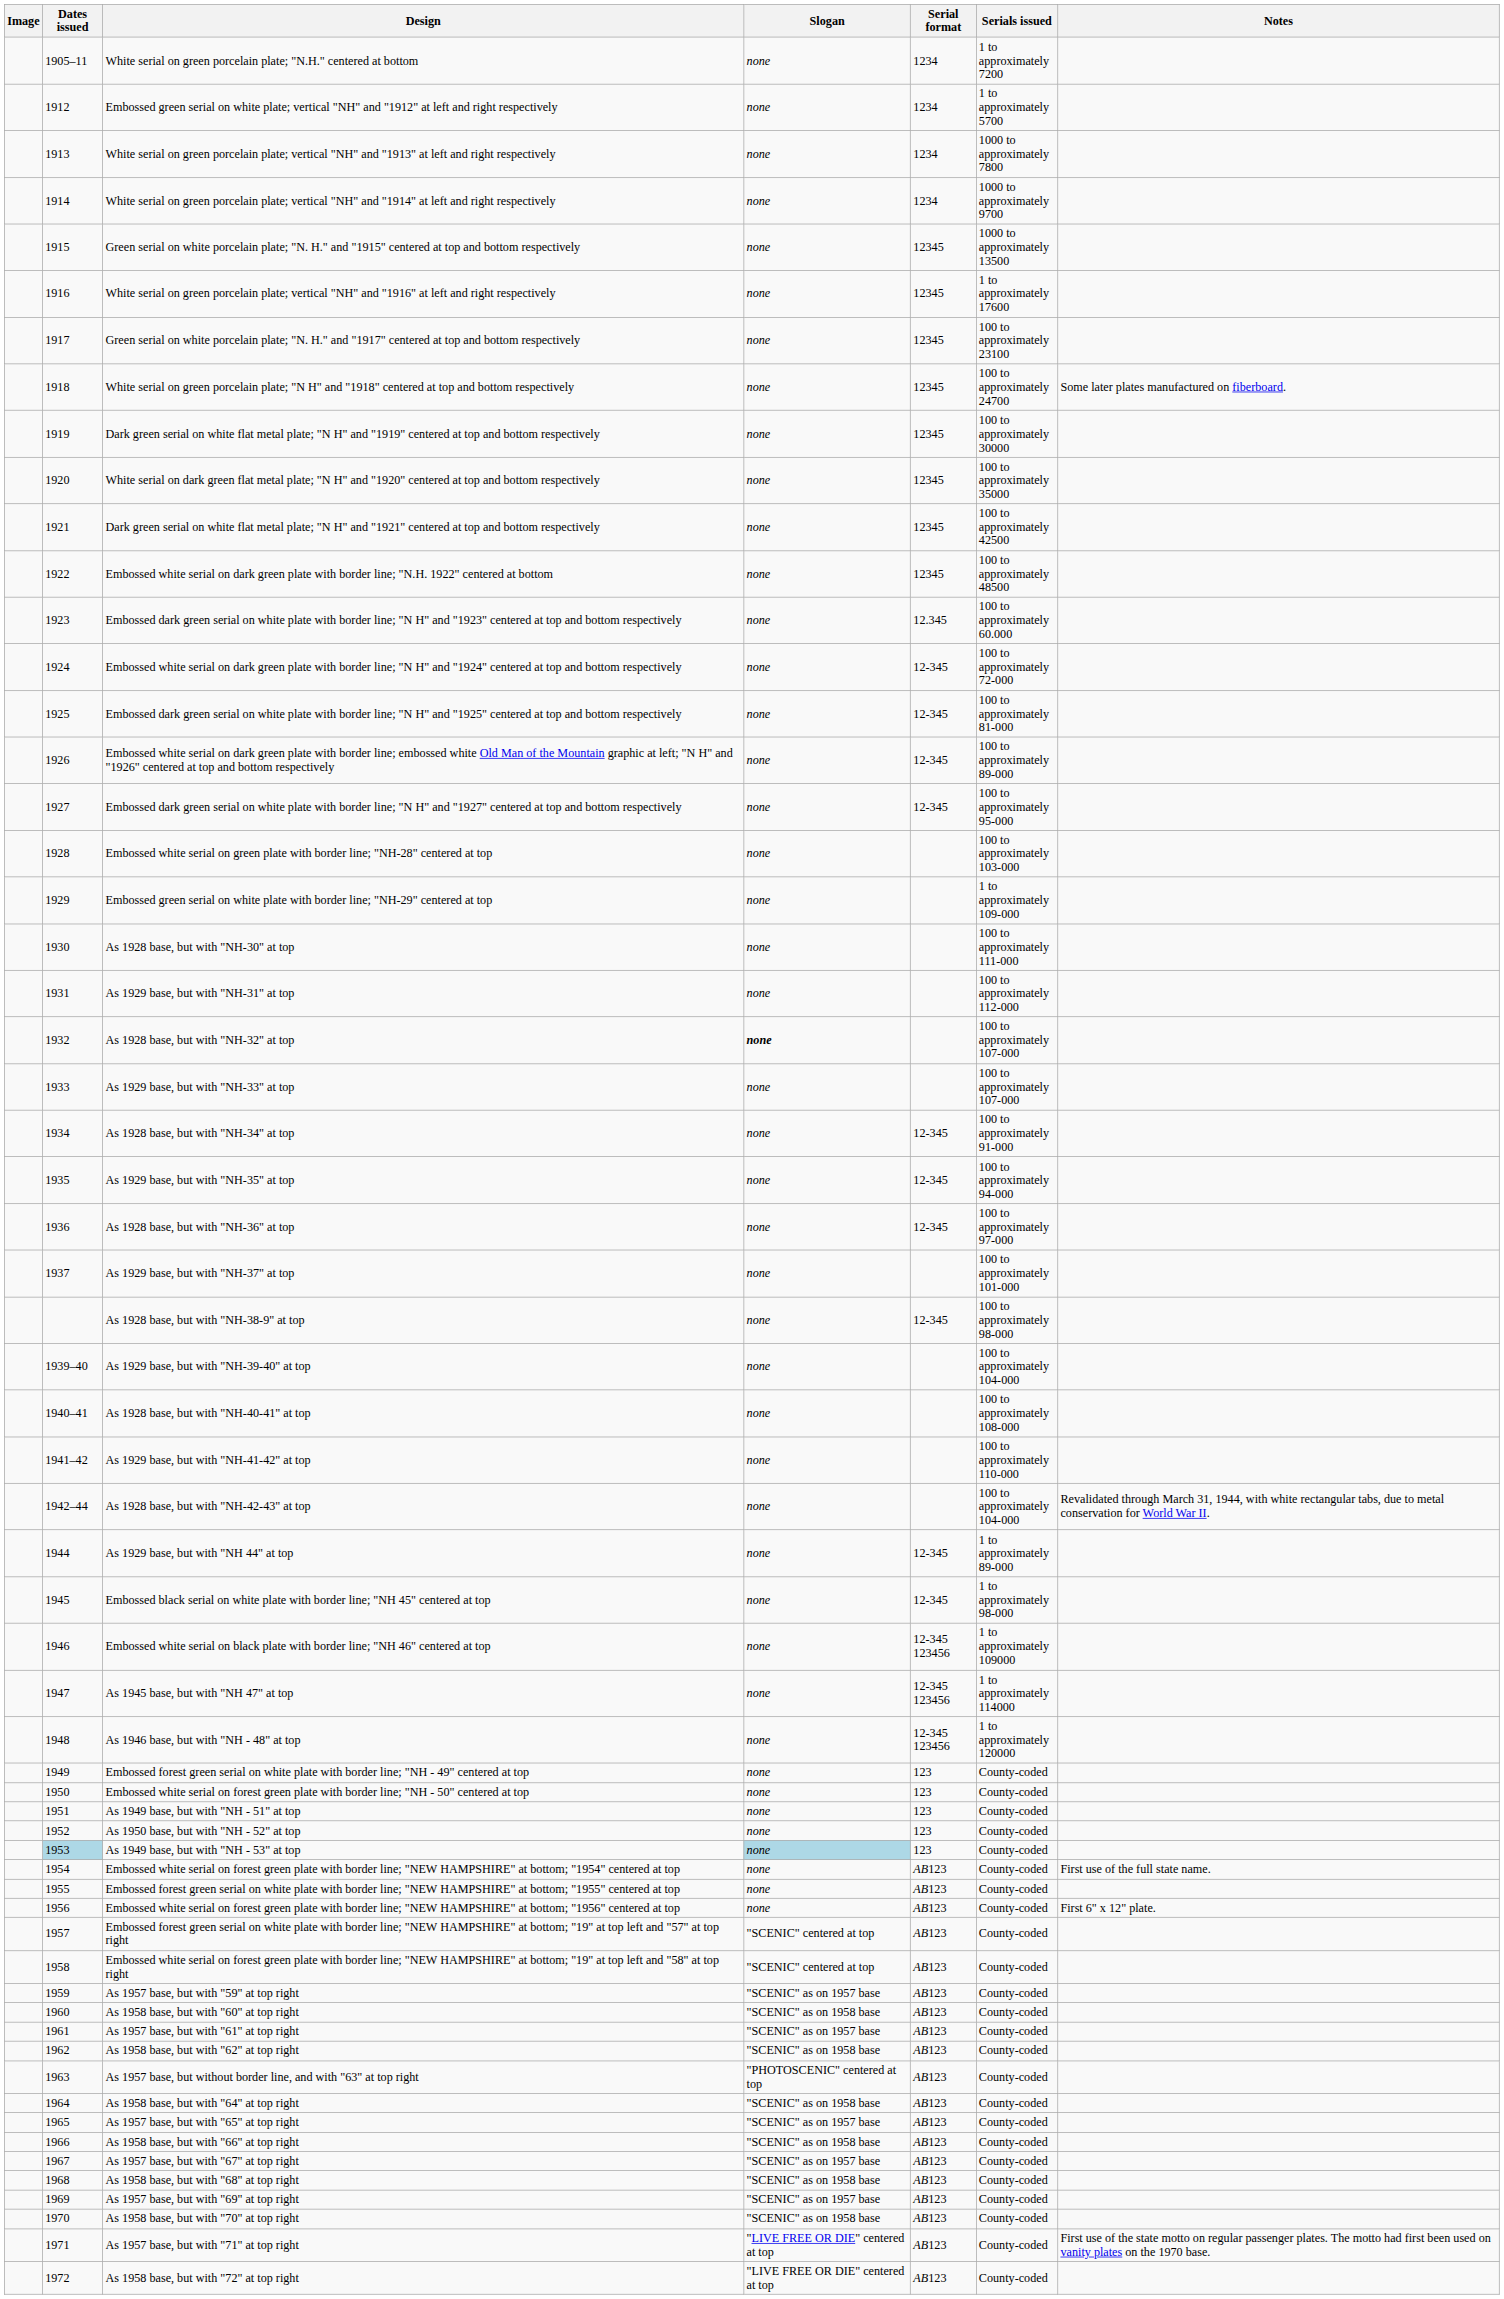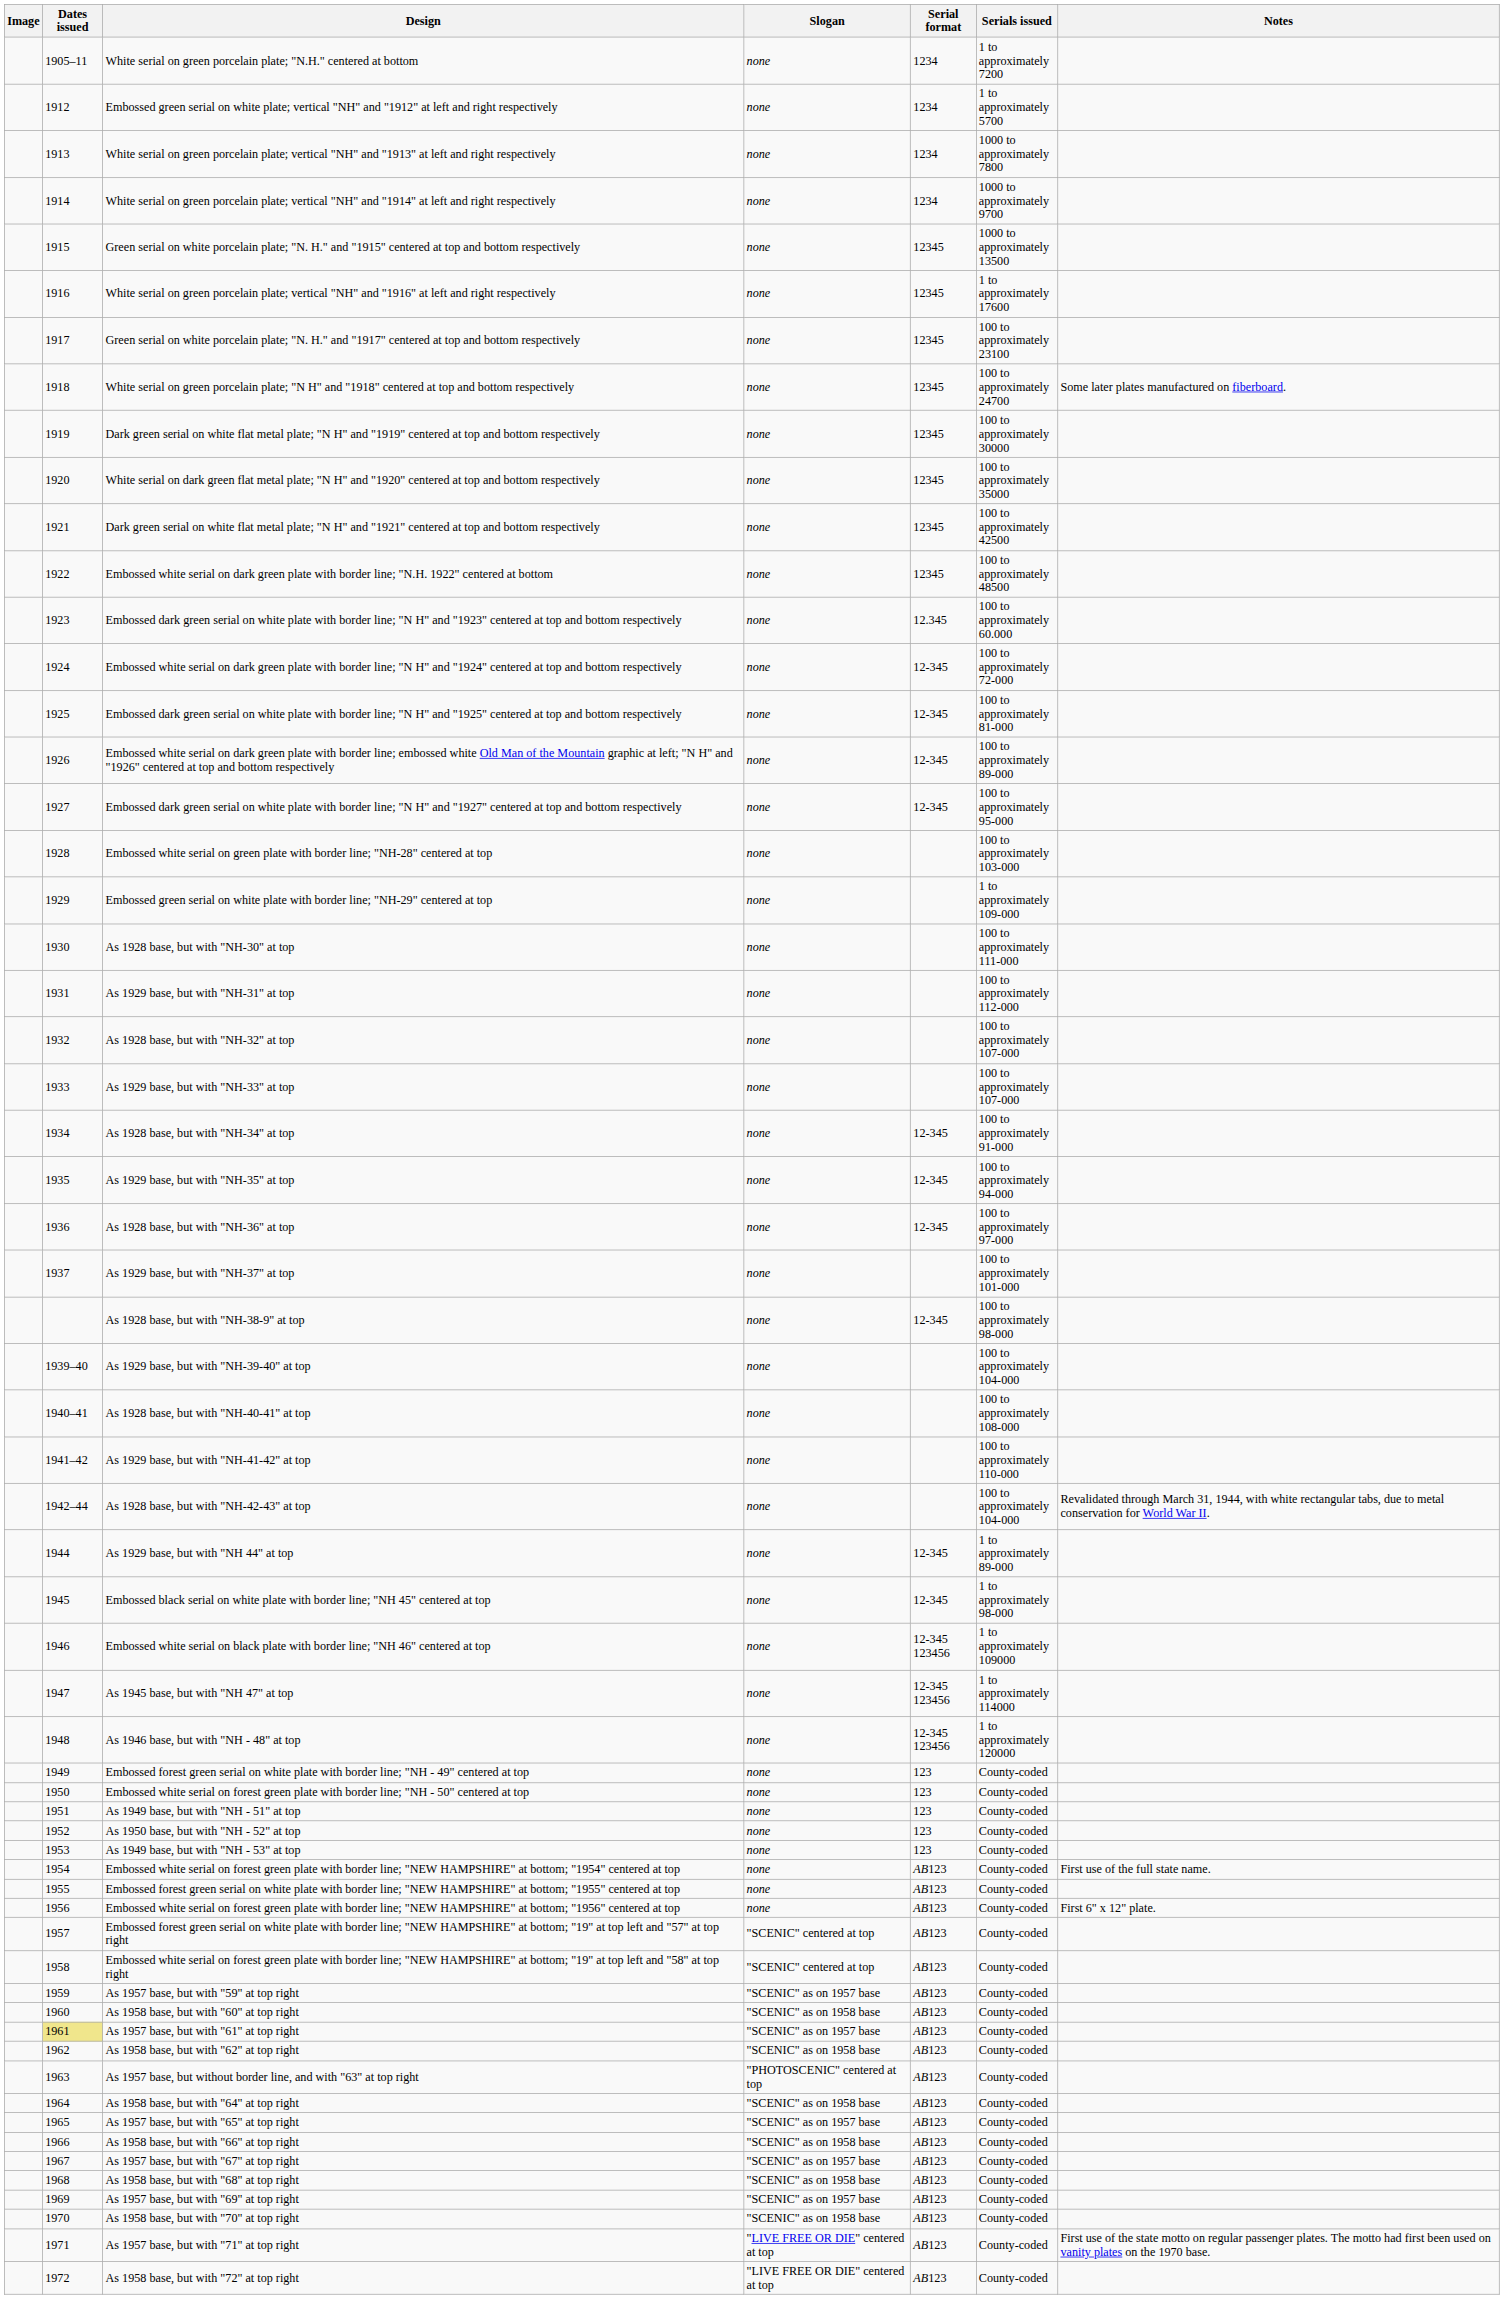As 1928 base, but with "NH-32" at top | Slogan: bold -> normal
As 1949 base, but with "NH - 53" at top | Dates issued: lightblue background -> no background
As 1949 base, but with "NH - 53" at top | Slogan: lightblue background -> no background
As 1957 base, but with "61" at top right | Dates issued: no background -> khaki background
